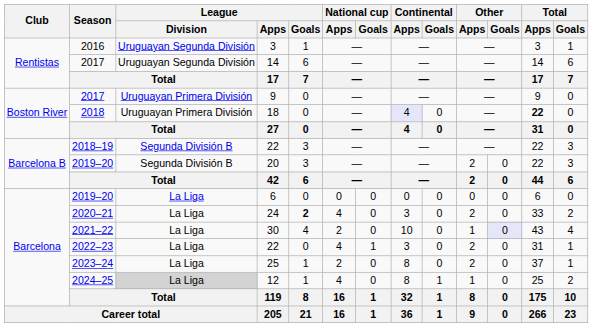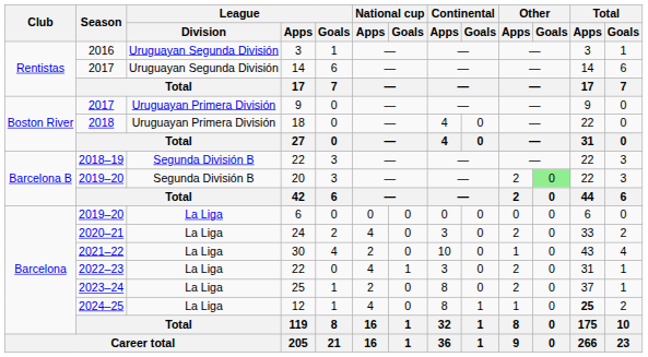18 | Continental / Apps: lavender background -> no background
18 | Total / Apps: bold -> normal
20 | Other / Goals: no background -> lightgreen background
24 | League / Goals: bold -> normal
30 | Other / Goals: lavender background -> no background
12 | League / Division: lightgrey background -> no background
12 | Total / Apps: normal -> bold
